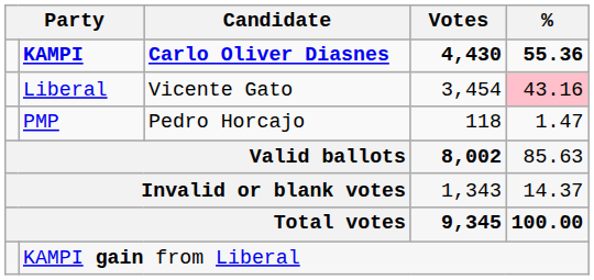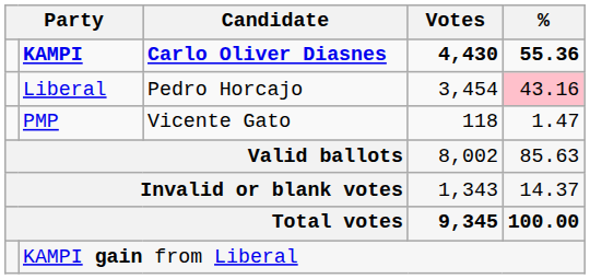Liberal | Candidate: Vicente Gato -> Pedro Horcajo
PMP | Candidate: Pedro Horcajo -> Vicente Gato
Valid ballots | Votes: bold -> normal
